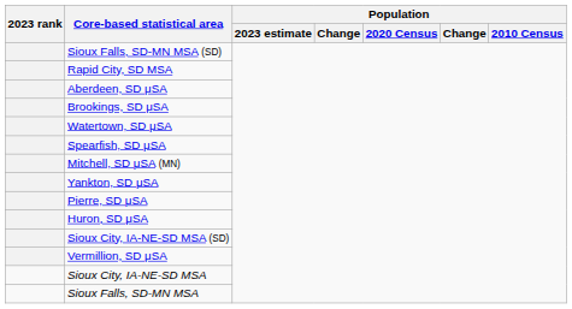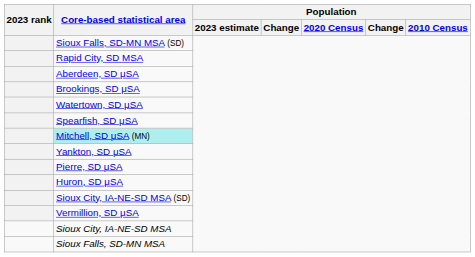Mitchell, SD μSA (MN) | Core-based statistical area: no background -> paleturquoise background
